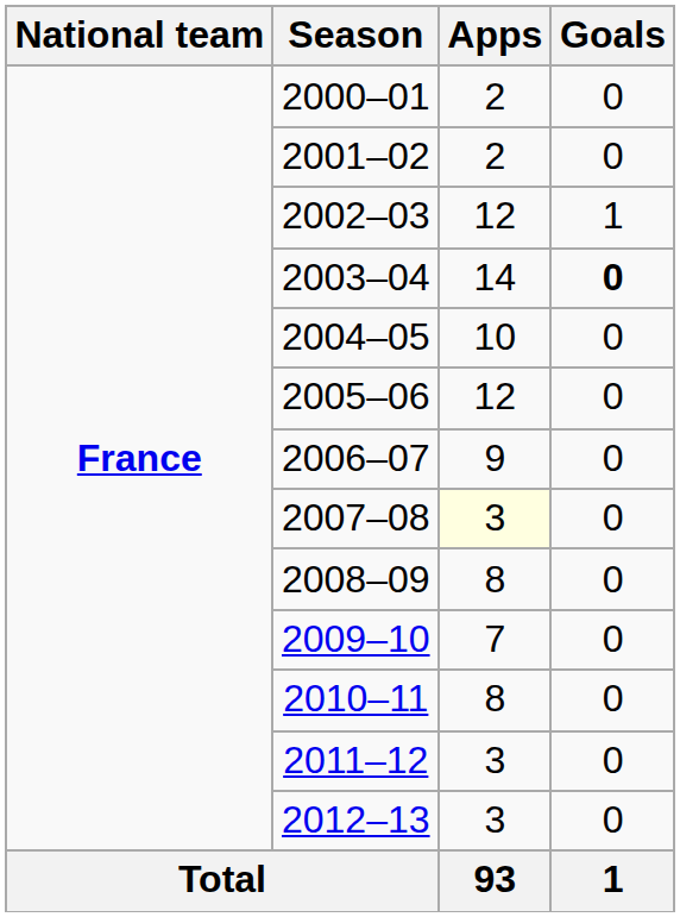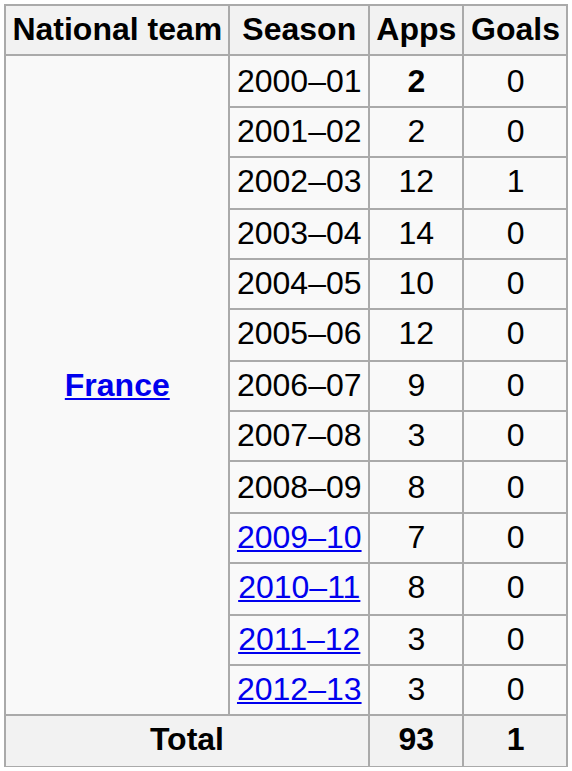2000–01 | Apps: normal -> bold
2003–04 | Goals: bold -> normal
2007–08 | Apps: lightyellow background -> no background
